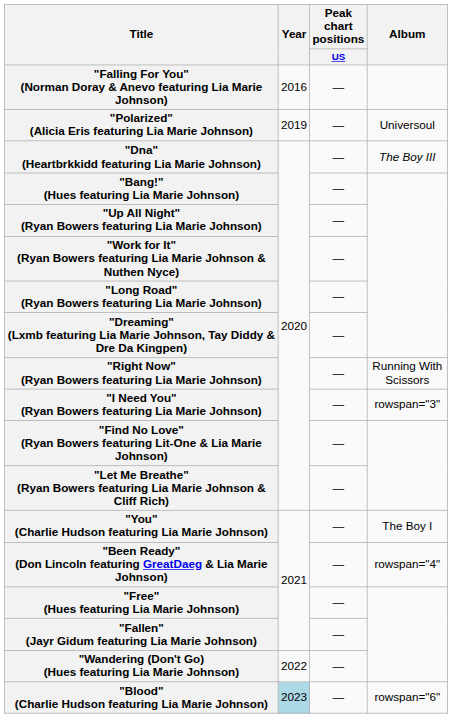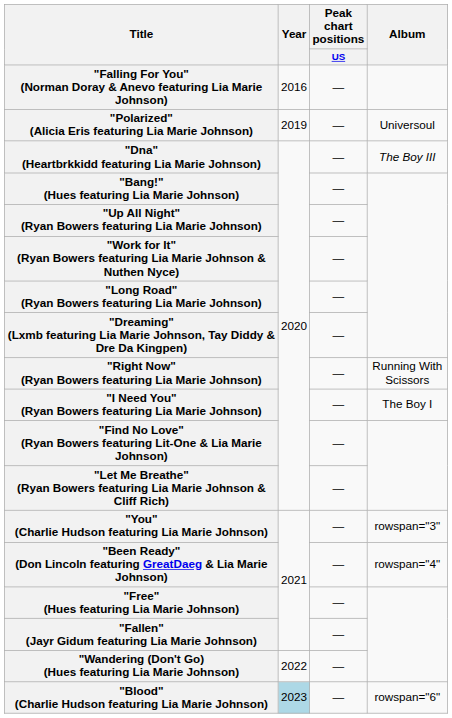"I Need You" (Ryan Bowers featuring Lia Marie Johnson) | Album: rowspan="3" -> The Boy I
"You" (Charlie Hudson featuring Lia Marie Johnson) | Album: The Boy I -> rowspan="3"
